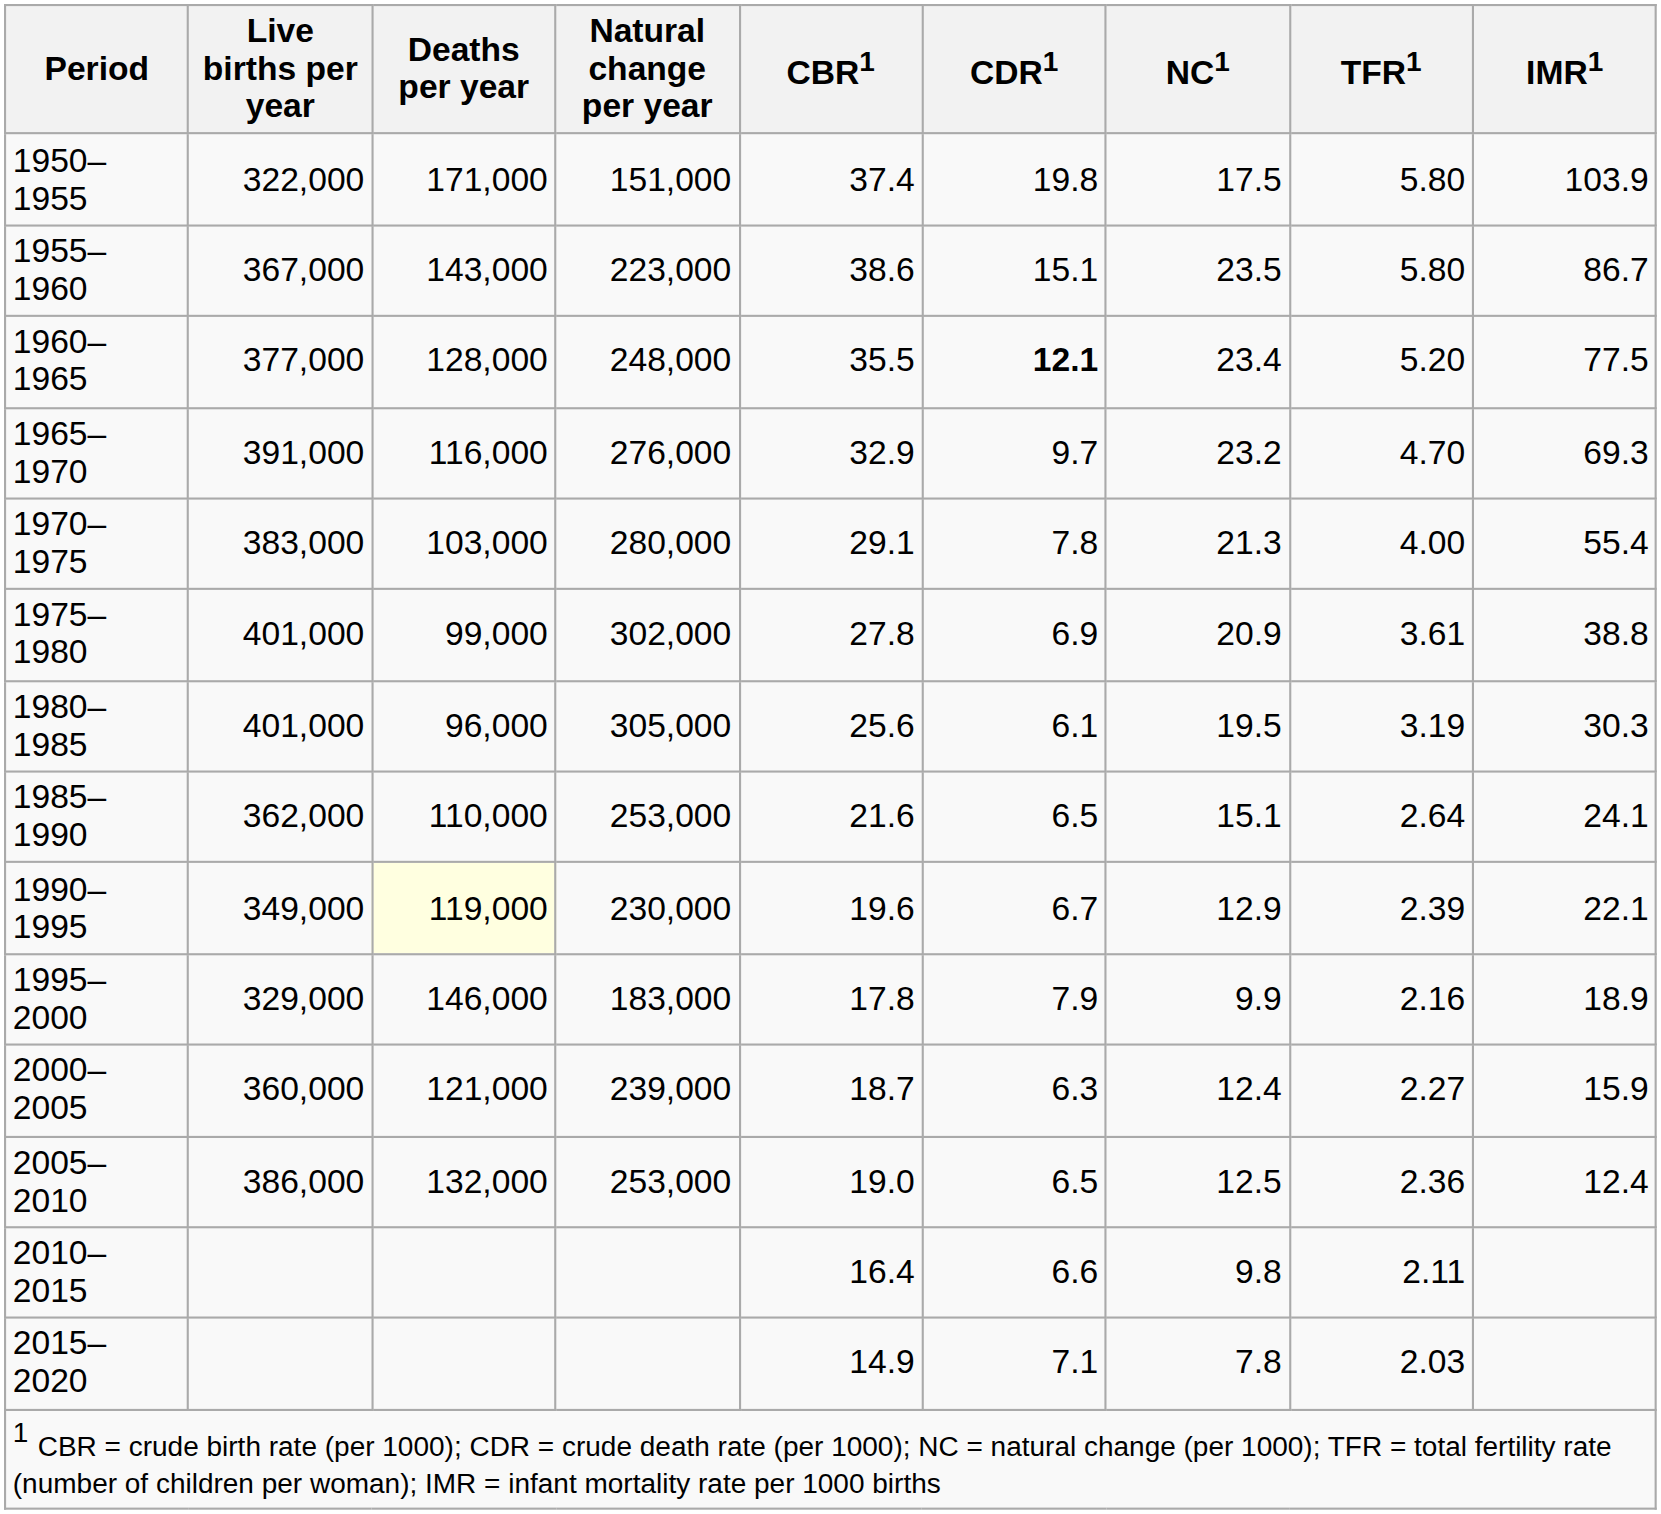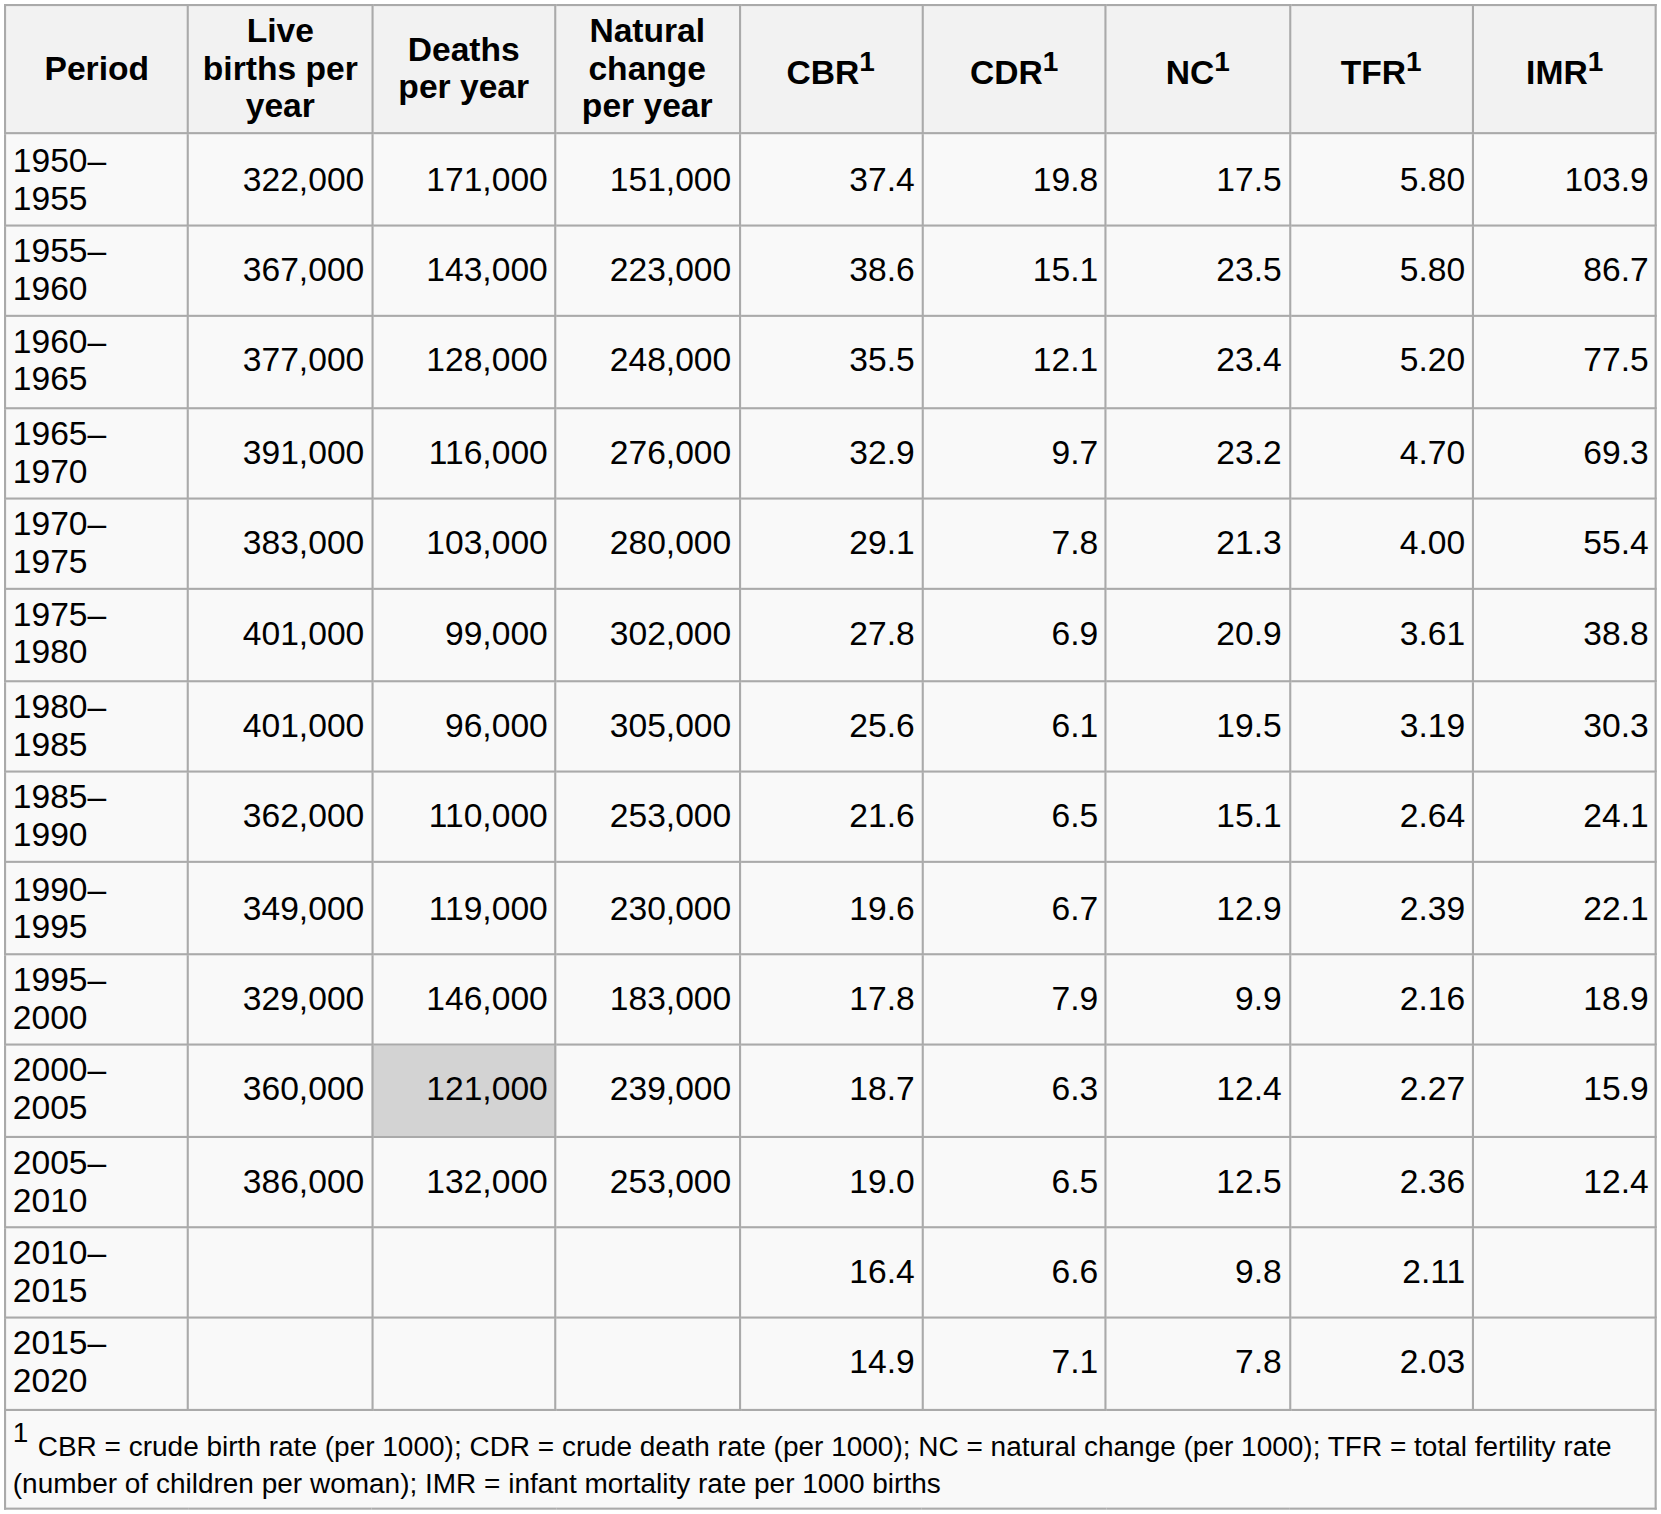1960–1965 | CDR1: bold -> normal
1990–1995 | Deaths per year: lightyellow background -> no background
2000–2005 | Deaths per year: no background -> lightgrey background
